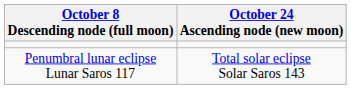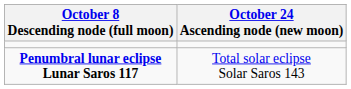row 3 | October 8 Descending node (full moon): normal -> bold
